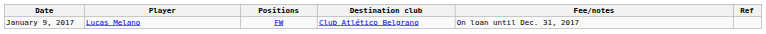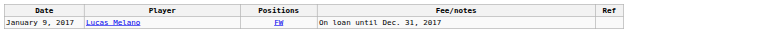- column: Destination club | Club Atlético Belgrano
